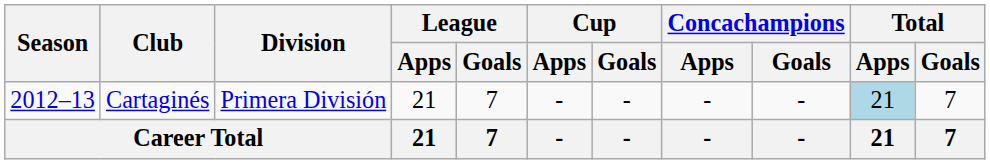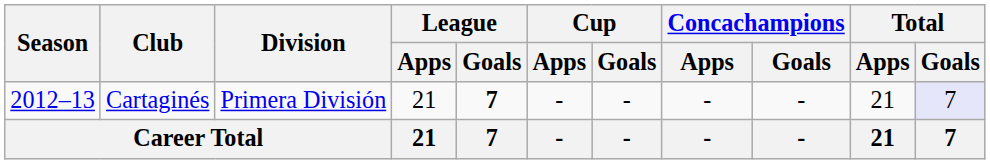Cartaginés | League / Goals: normal -> bold
Cartaginés | Total / Apps: lightblue background -> no background
Cartaginés | Total / Goals: no background -> lavender background
